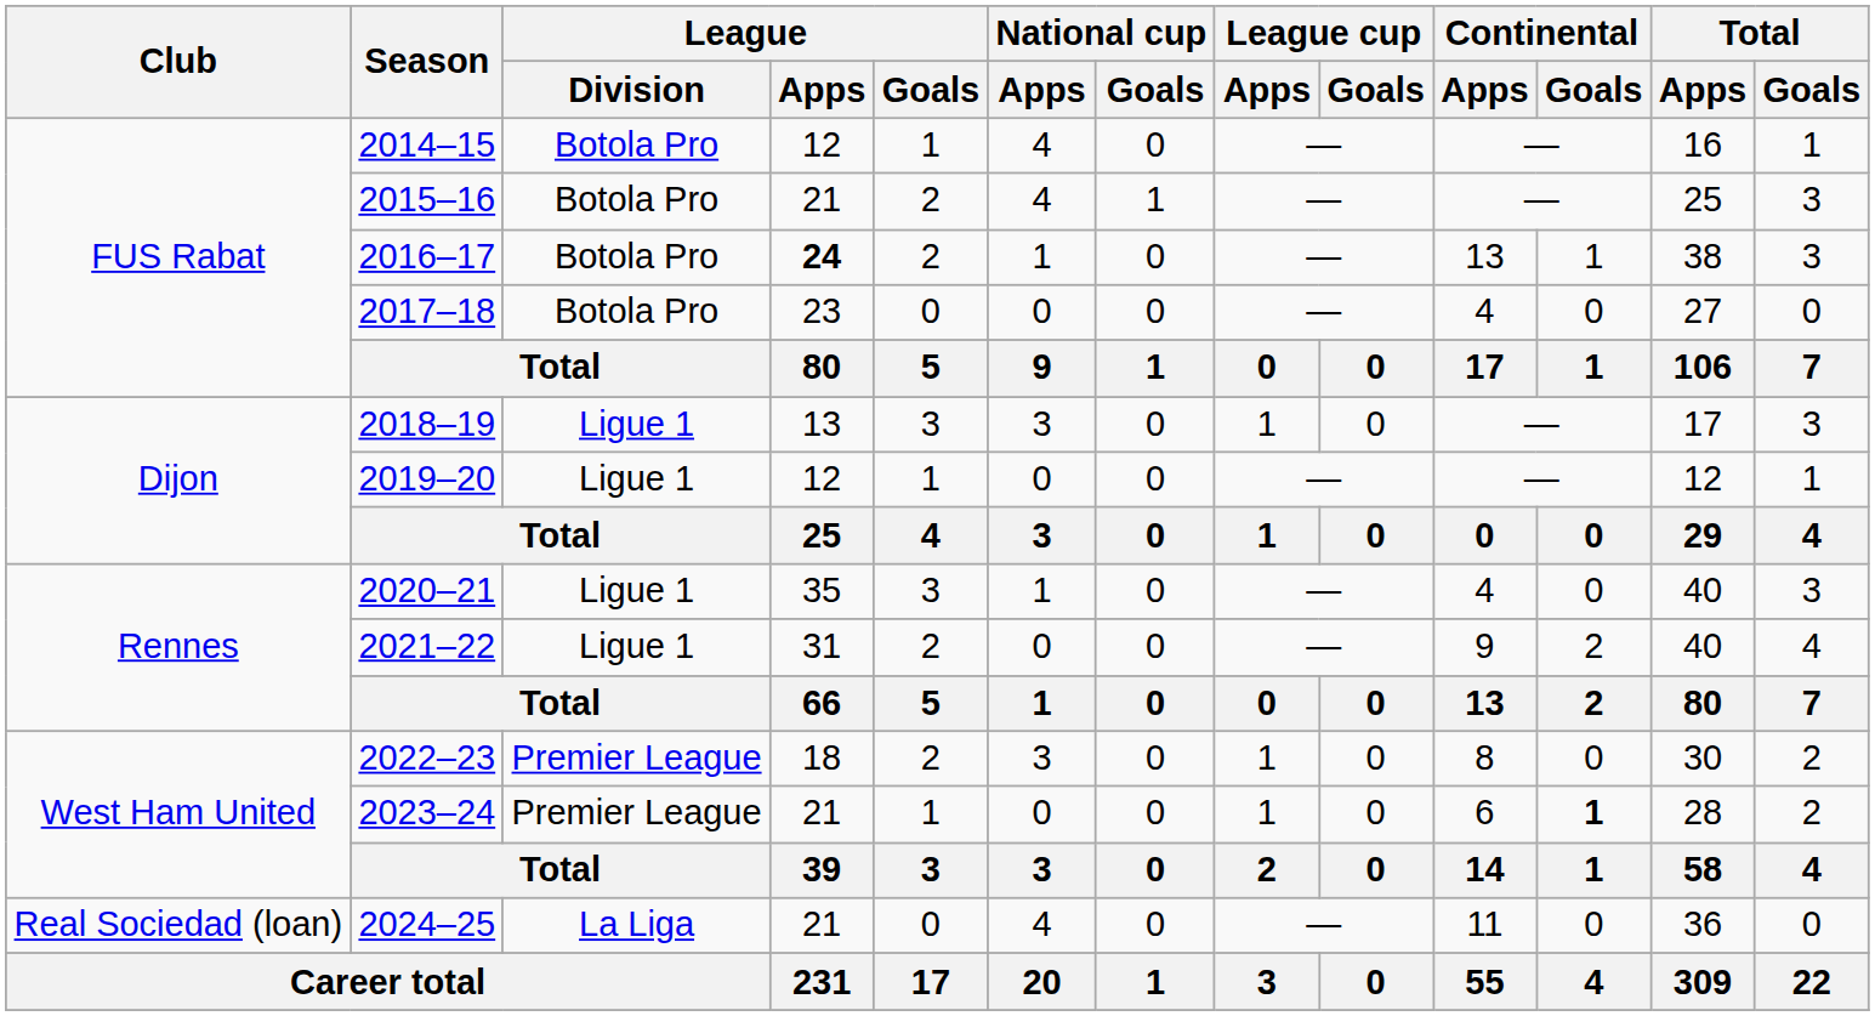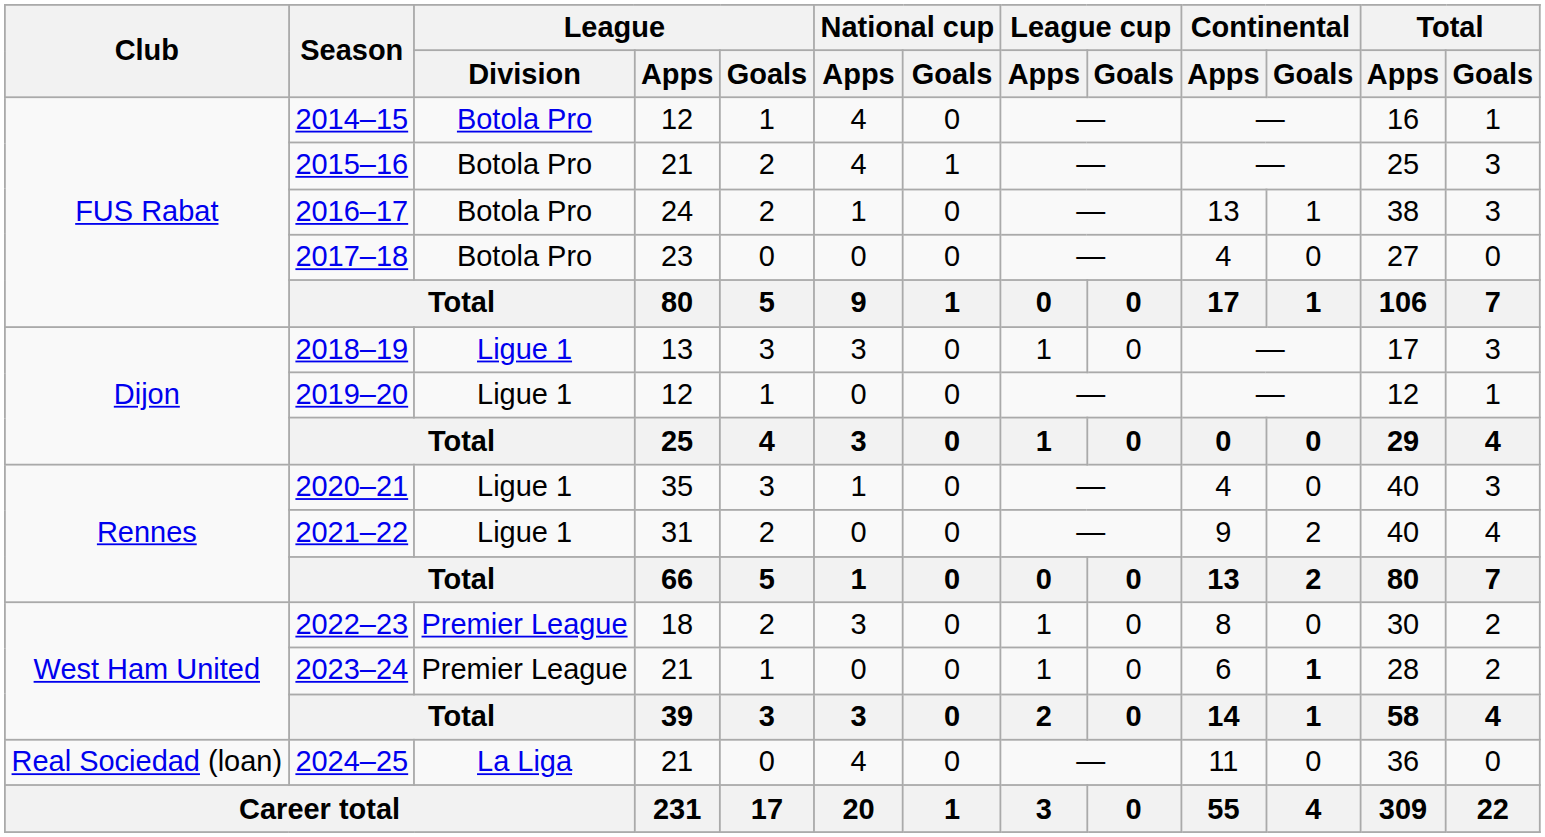2016–17 | League / Apps: bold -> normal
